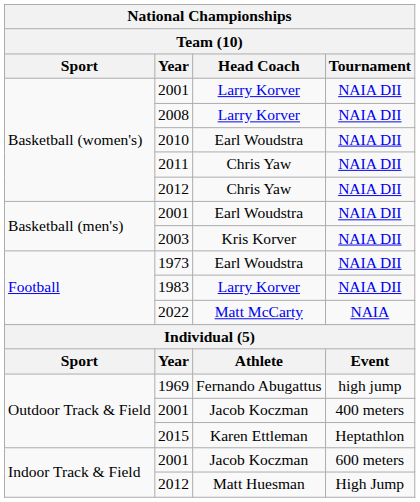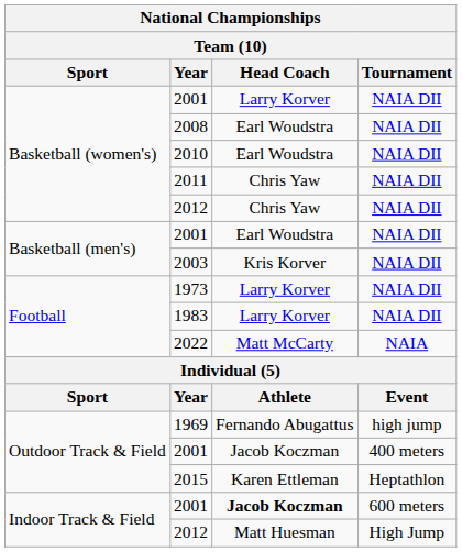2008 | Head Coach: Larry Korver -> Earl Woudstra
1973 | Head Coach: Earl Woudstra -> Larry Korver
Indoor Track & Field / 2001 | Head Coach: normal -> bold
